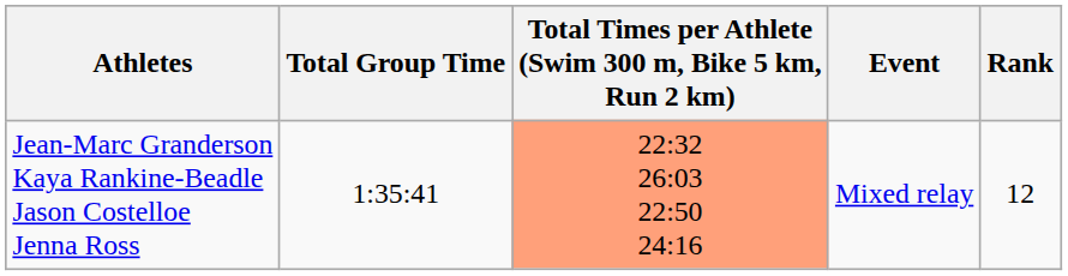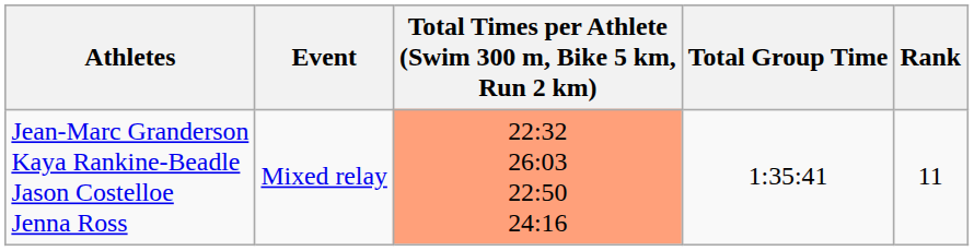columns swapped: Event <-> Total Group Time
row 2 | Rank: 12 -> 11
